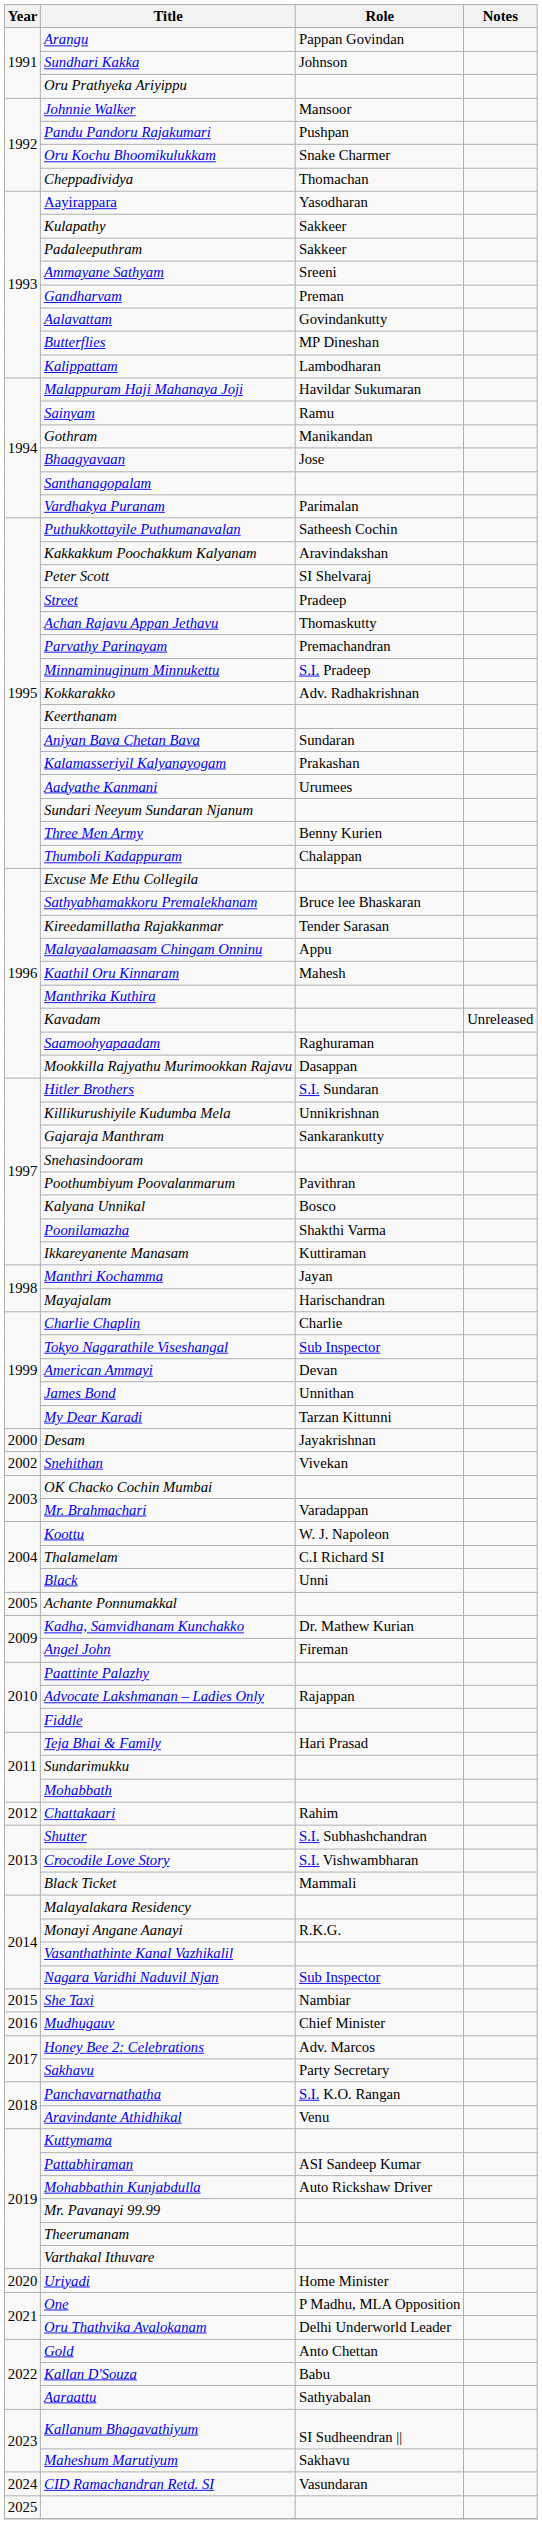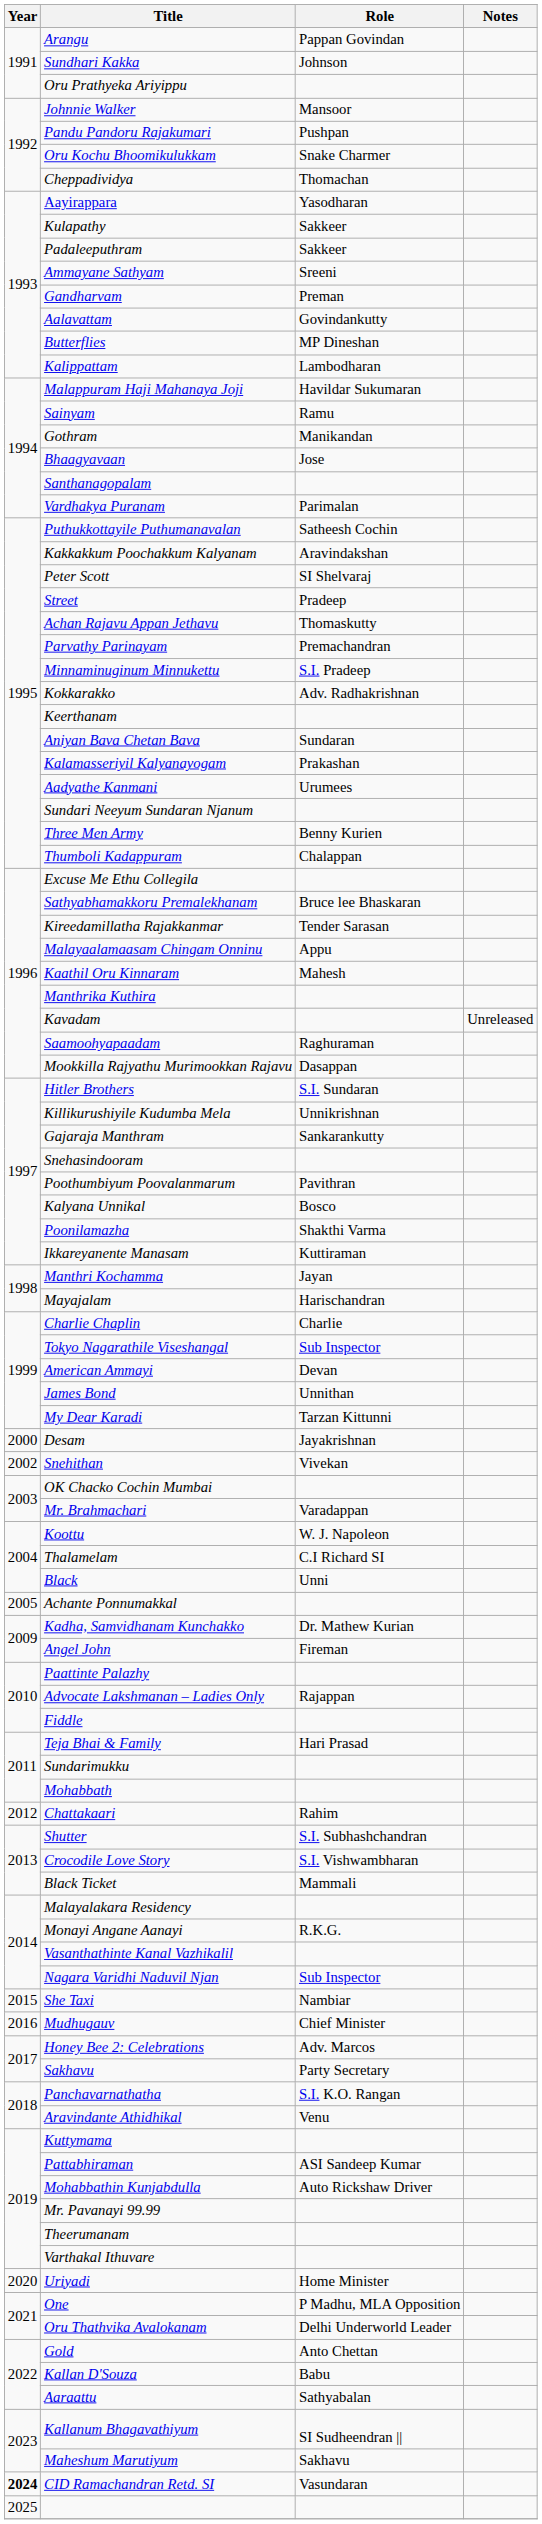CID Ramachandran Retd. SI | Year: normal -> bold
